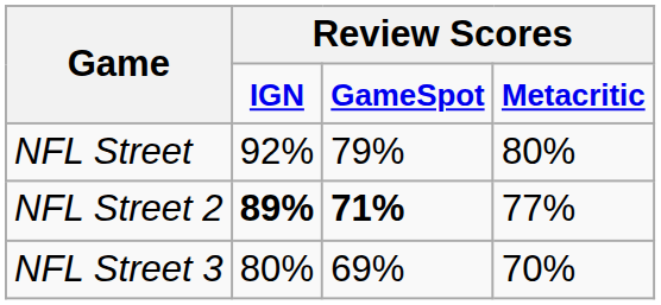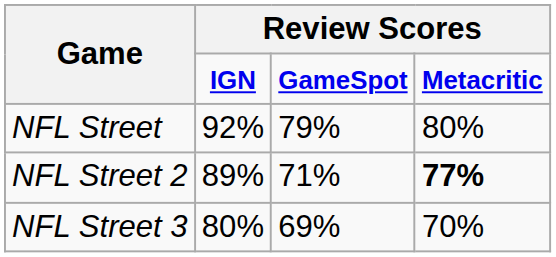NFL Street 2 | column 2: bold -> normal
NFL Street 2 | column 3: bold -> normal
NFL Street 2 | column 4: normal -> bold
